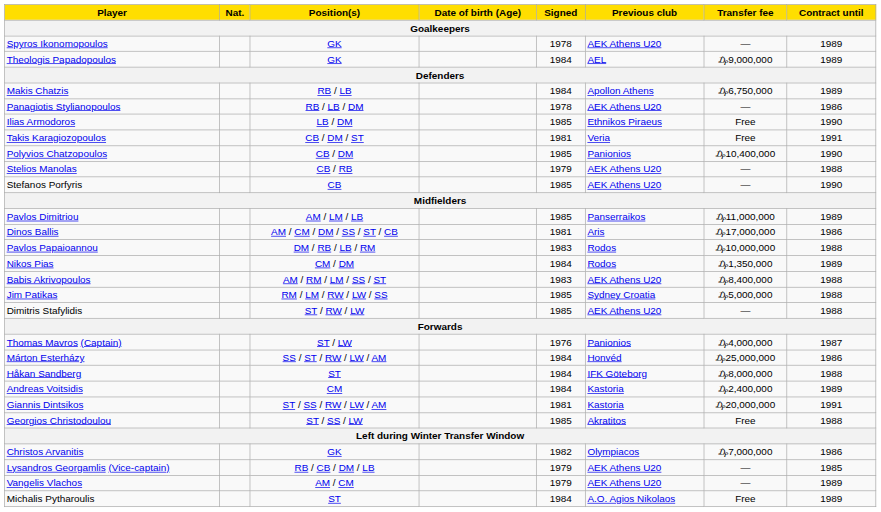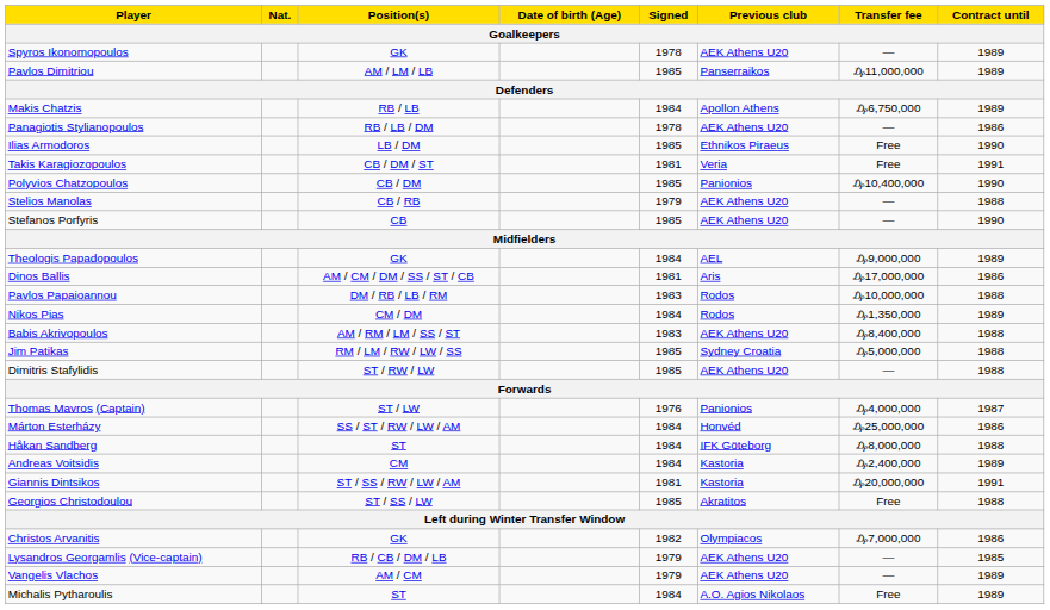rows swapped: Theologis Papadopoulos <-> Pavlos Dimitriou
